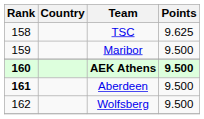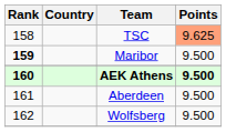TSC | Points: no background -> lightsalmon background
Maribor | Rank: normal -> bold
Aberdeen | Rank: bold -> normal
